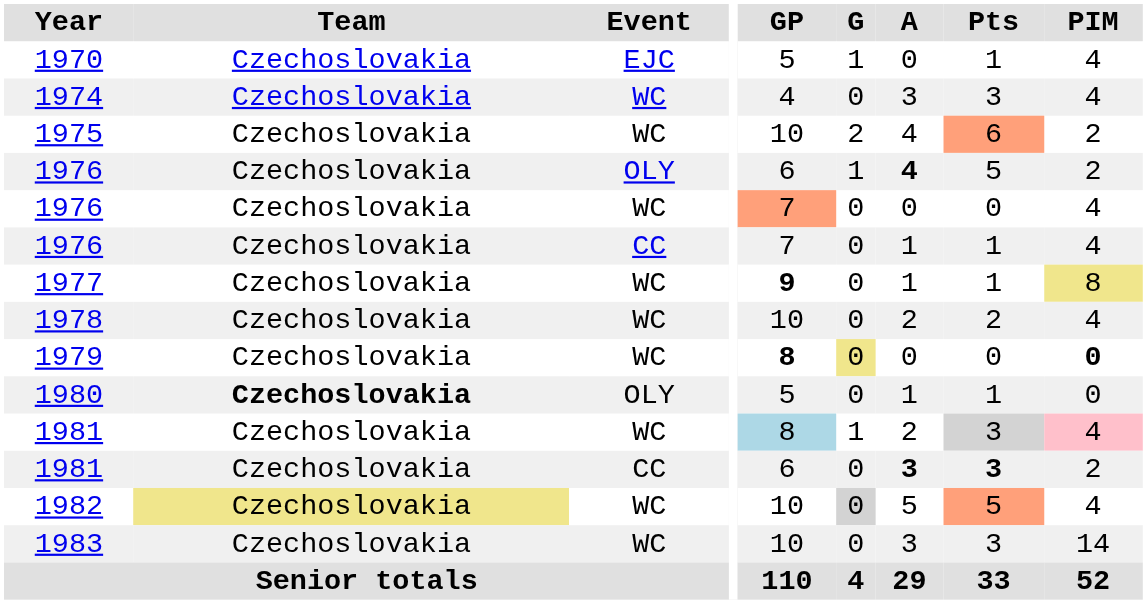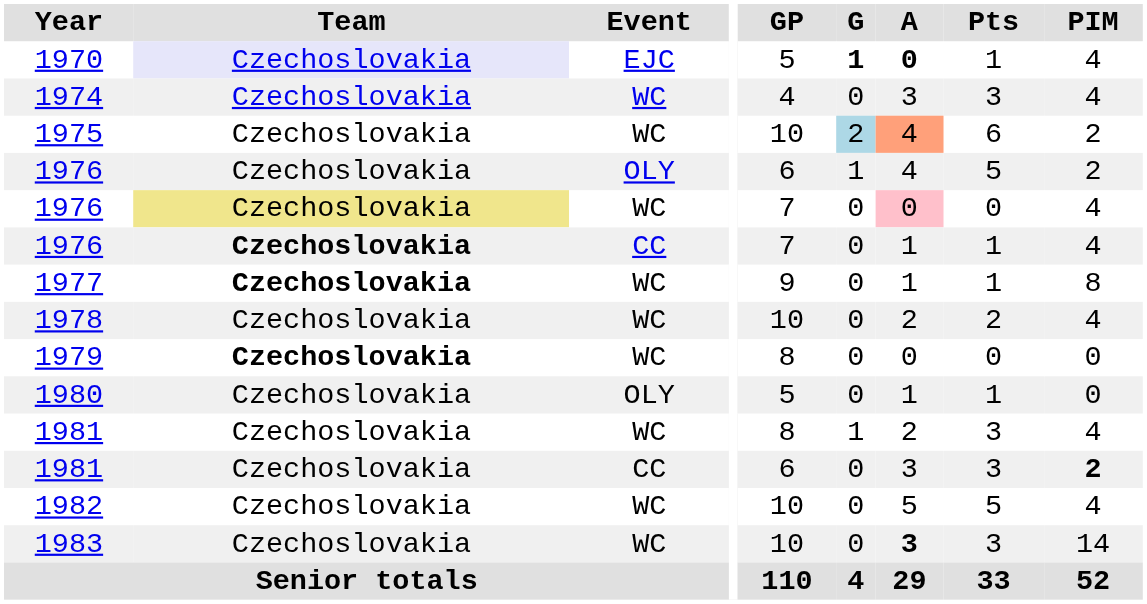1970 | Team: no background -> lavender background
1970 | G: normal -> bold
1970 | A: normal -> bold
1975 | G: no background -> lightblue background
1975 | A: no background -> lightsalmon background
1975 | Pts: lightsalmon background -> no background
1976 / OLY | A: bold -> normal
1976 / WC | Team: no background -> khaki background
1976 / WC | GP: lightsalmon background -> no background
1976 / WC | A: no background -> pink background
1976 / CC | Team: normal -> bold
1977 | Team: normal -> bold
1977 | GP: bold -> normal
1977 | PIM: khaki background -> no background
1979 | Team: normal -> bold
1979 | GP: bold -> normal
1979 | G: khaki background -> no background
1979 | PIM: bold -> normal
1980 | Team: bold -> normal
1981 / WC | GP: lightblue background -> no background
1981 / WC | Pts: lightgrey background -> no background
1981 / WC | PIM: pink background -> no background
1981 / CC | A: bold -> normal
1981 / CC | Pts: bold -> normal
1981 / CC | PIM: normal -> bold
1982 | Team: khaki background -> no background
1982 | G: lightgrey background -> no background
1982 | Pts: lightsalmon background -> no background
1983 | A: normal -> bold
